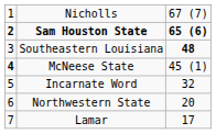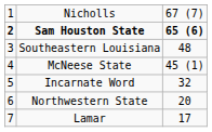Southeastern Louisiana | column 3: bold -> normal
McNeese State | column 1: bold -> normal
